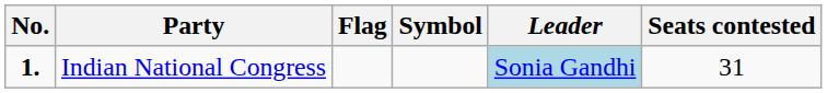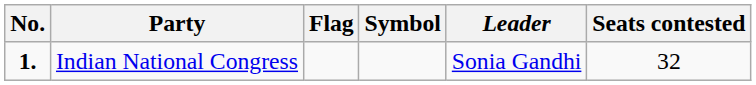Indian National Congress | Leader: lightblue background -> no background
Indian National Congress | Seats contested: 31 -> 32
